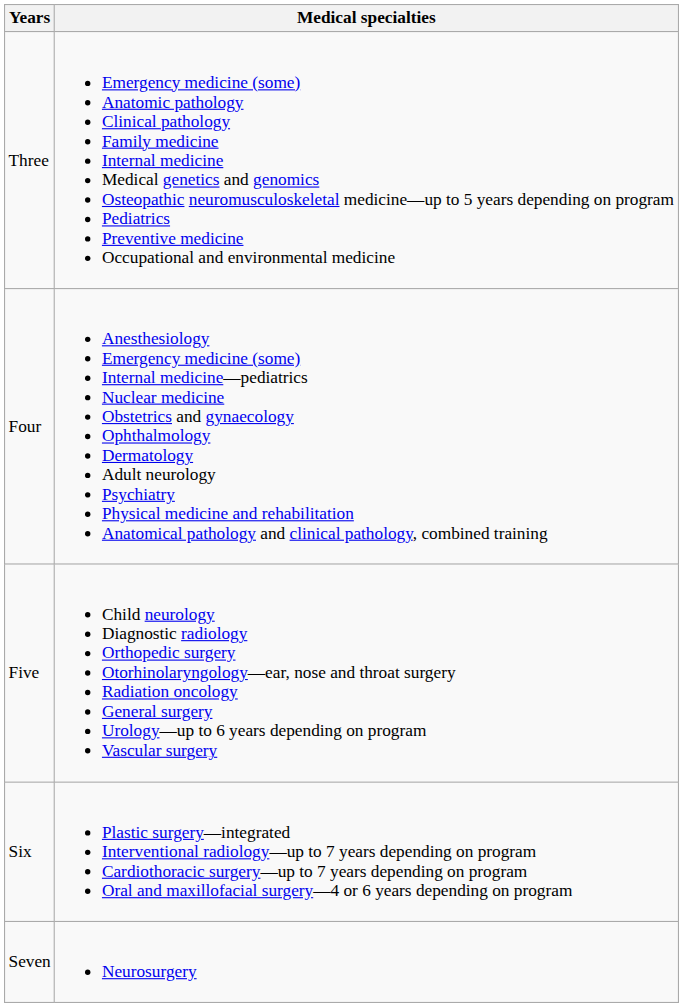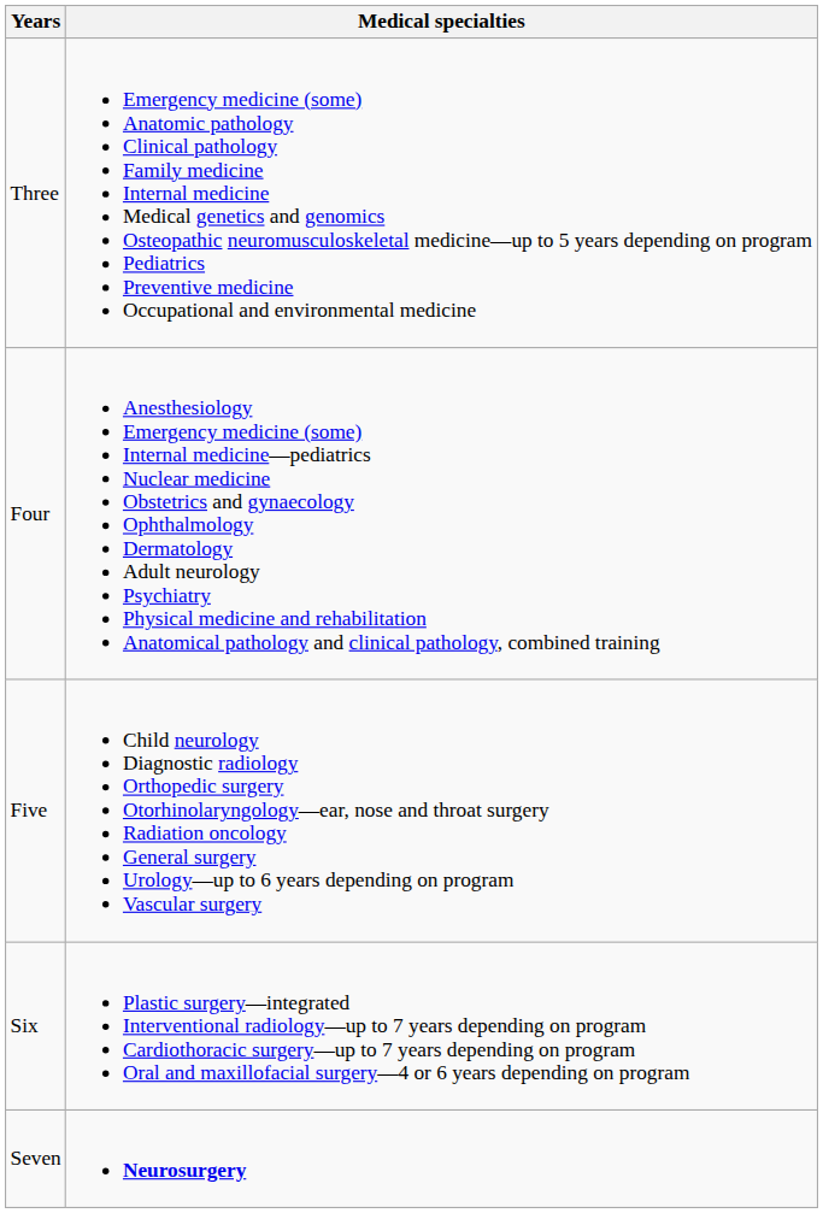Seven | Medical specialties: normal -> bold
